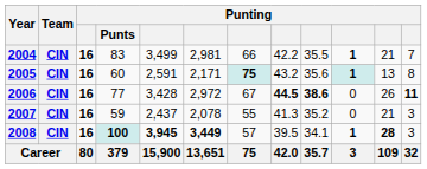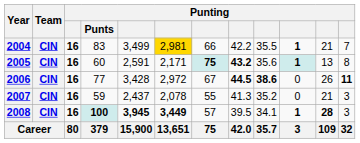2004 | column 6: no background -> gold background
2005 | column 8: normal -> bold
